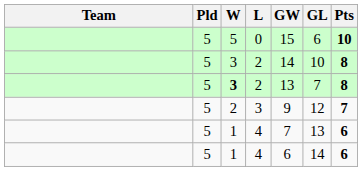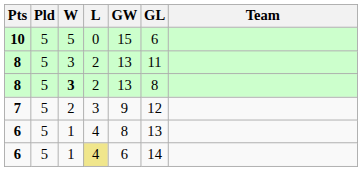columns swapped: Team <-> Pts
row 3 | GW: 14 -> 13
row 3 | GL: 10 -> 11
row 4 | GL: 7 -> 8
row 6 | GW: 7 -> 8
row 7 | L: no background -> khaki background
